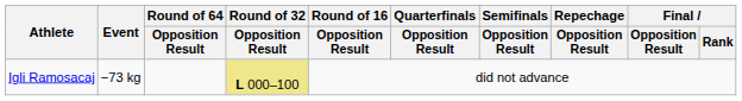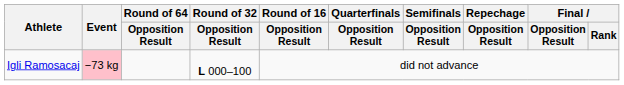Igli Ramosacaj | Event: no background -> pink background
Igli Ramosacaj | Round of 32 / Opposition Result: khaki background -> no background
